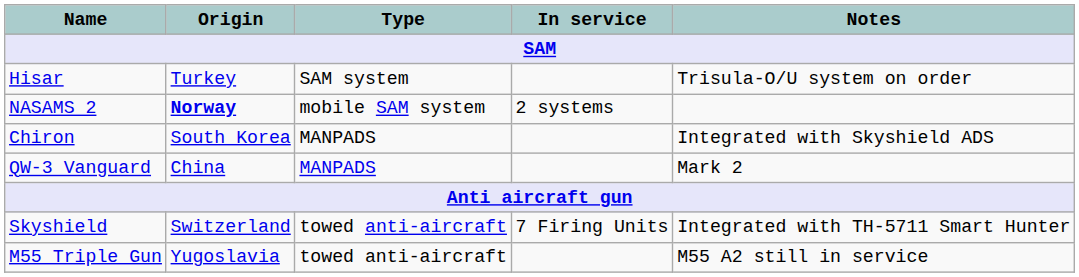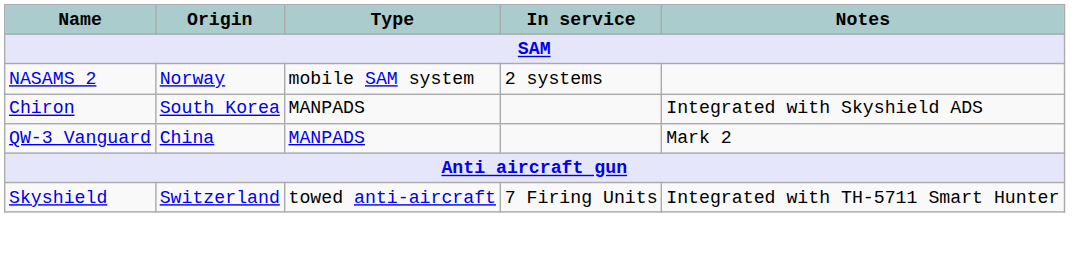- row: Hisar | Turkey | SAM system | Trisula-O/U system on order
NASAMS 2 | Origin: bold -> normal
- row: M55 Triple Gun | Yugoslavia | towed anti-aircraft | M55 A2 still in service
